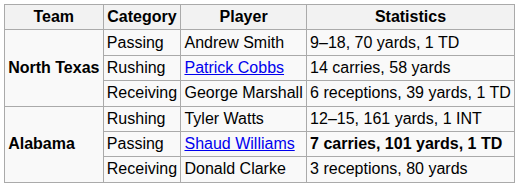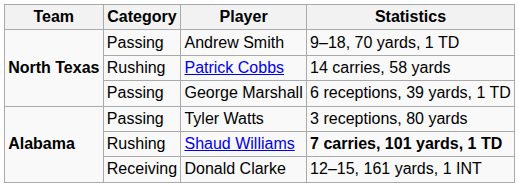George Marshall | Category: Receiving -> Passing
Tyler Watts | Category: Rushing -> Passing
Tyler Watts | Statistics: 12–15, 161 yards, 1 INT -> 3 receptions, 80 yards
Shaud Williams | Category: Passing -> Rushing
Donald Clarke | Statistics: 3 receptions, 80 yards -> 12–15, 161 yards, 1 INT
